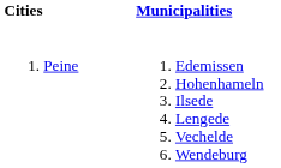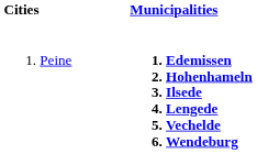Peine | Municipalities: normal -> bold
